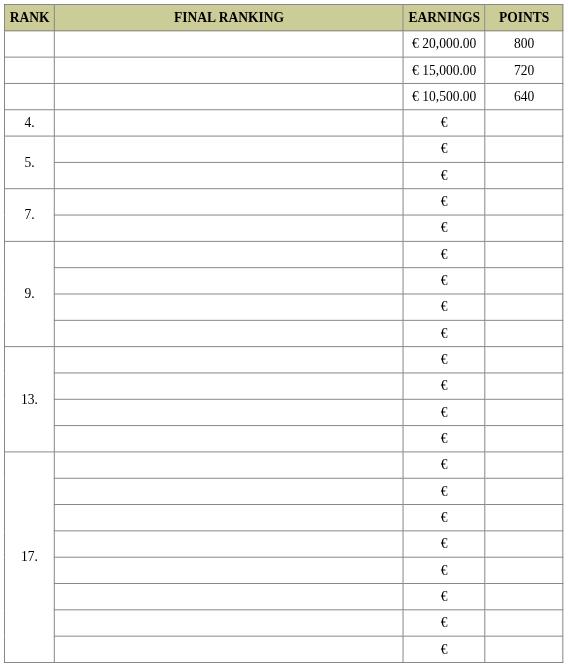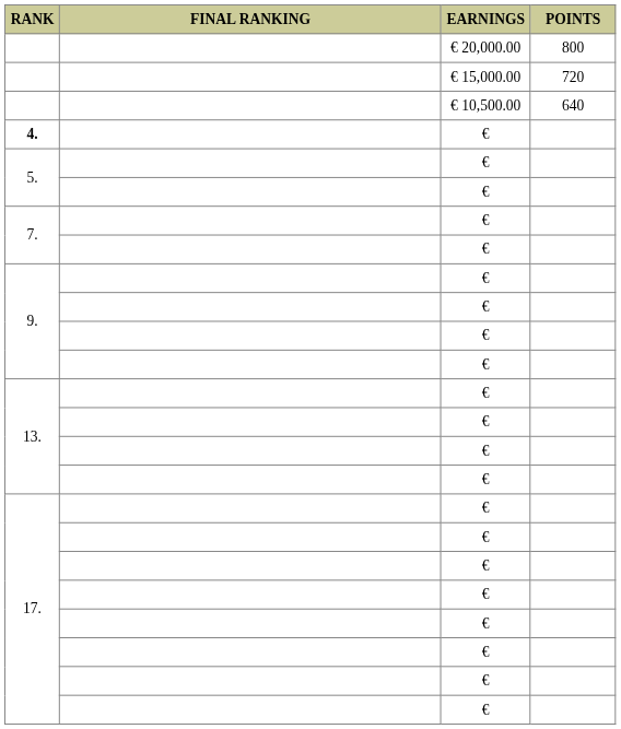4. | RANK: normal -> bold
